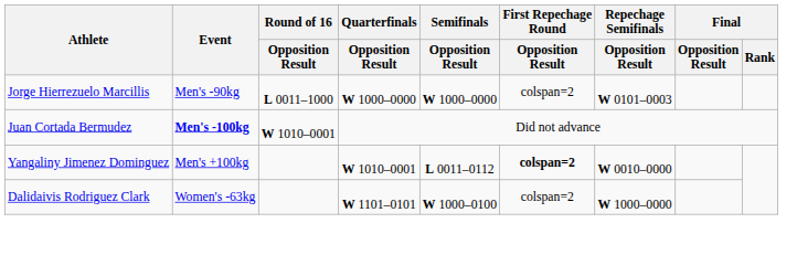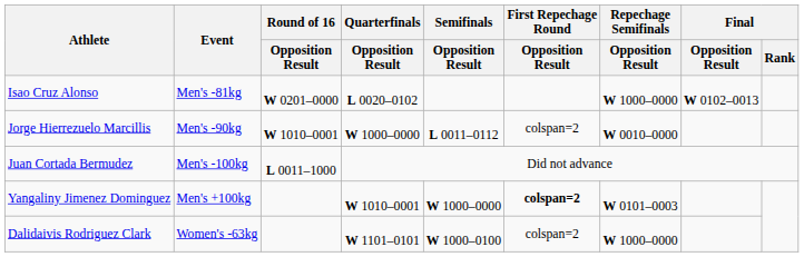+ row: Isao Cruz Alonso | Men's -81kg | W 0201–0000 | L 0020–0102 | W 1000–0000 | W 0102–0013
Jorge Hierrezuelo Marcillis | Round of 16 / Opposition Result: L 0011–1000 -> W 1010–0001
Jorge Hierrezuelo Marcillis | Semifinals / Opposition Result: W 1000–0000 -> L 0011–0112
Jorge Hierrezuelo Marcillis | Repechage Semifinals / Opposition Result: W 0101–0003 -> W 0010–0000
Juan Cortada Bermudez | Event: bold -> normal
Juan Cortada Bermudez | Round of 16 / Opposition Result: W 1010–0001 -> L 0011–1000
Yangaliny Jimenez Dominguez | Semifinals / Opposition Result: L 0011–0112 -> W 1000–0000
Yangaliny Jimenez Dominguez | Repechage Semifinals / Opposition Result: W 0010–0000 -> W 0101–0003
